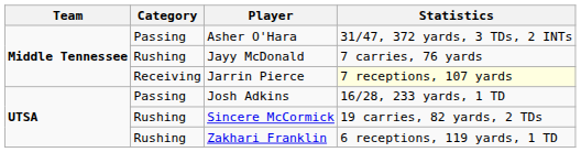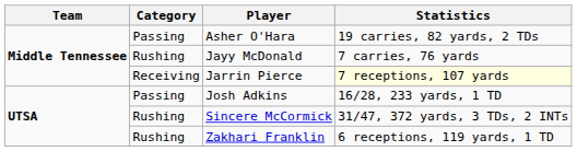Asher O'Hara | Statistics: 31/47, 372 yards, 3 TDs, 2 INTs -> 19 carries, 82 yards, 2 TDs
Sincere McCormick | Statistics: 19 carries, 82 yards, 2 TDs -> 31/47, 372 yards, 3 TDs, 2 INTs
